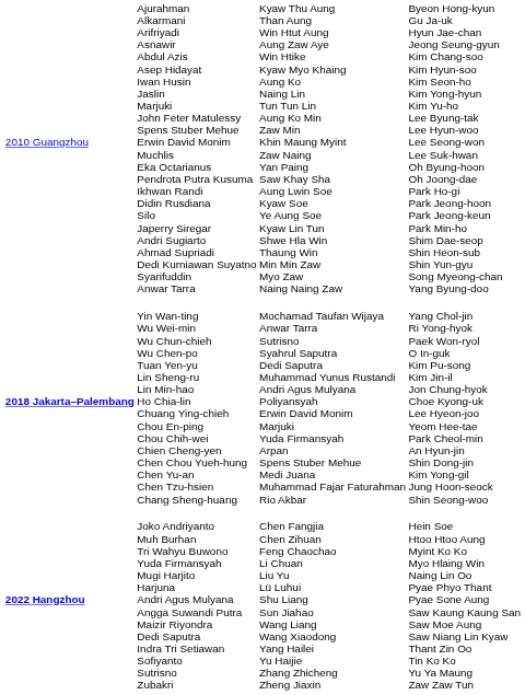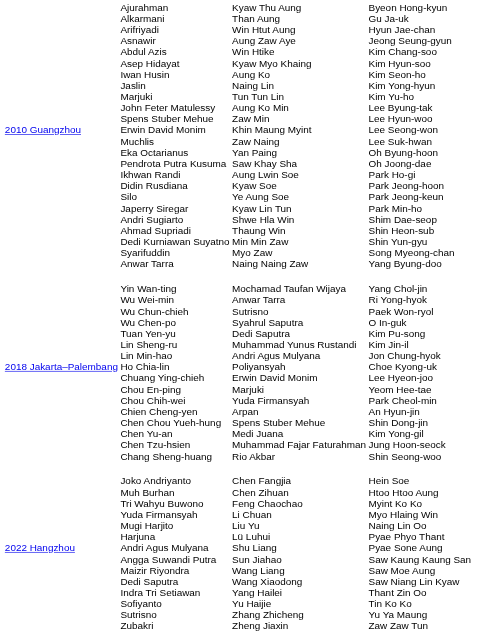2018 Jakarta–Palembang | column 1: bold -> normal
2022 Hangzhou | column 1: bold -> normal
